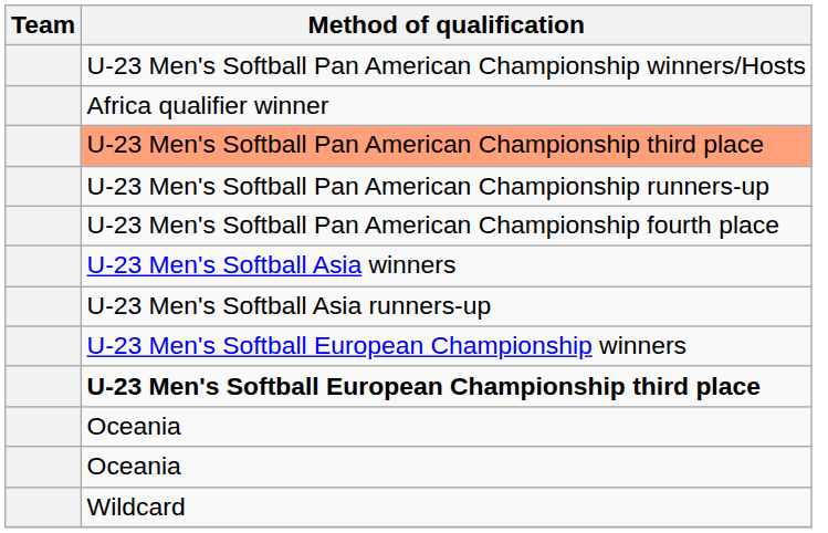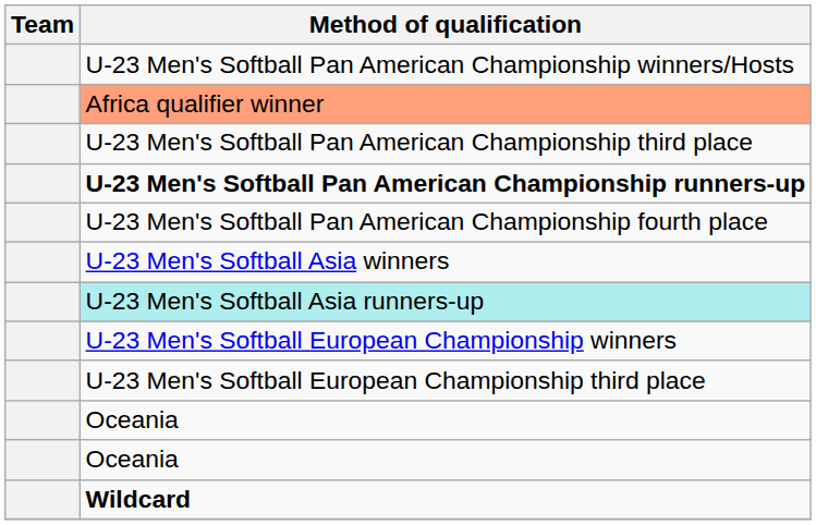row 3 | Method of qualification: no background -> lightsalmon background
row 4 | Method of qualification: lightsalmon background -> no background
row 5 | Method of qualification: normal -> bold
row 8 | Method of qualification: no background -> paleturquoise background
row 10 | Method of qualification: bold -> normal
row 13 | Method of qualification: normal -> bold
